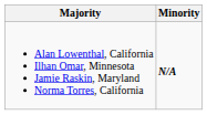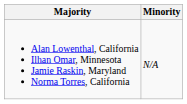row 2 | Minority: bold -> normal
